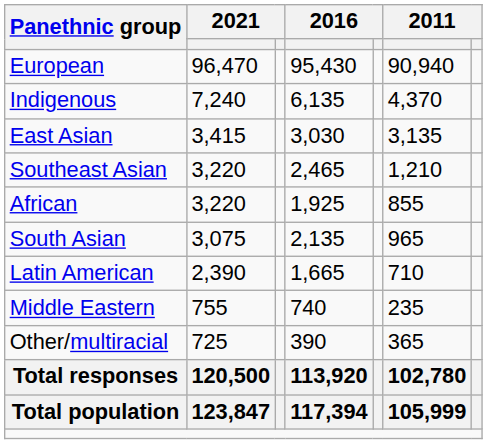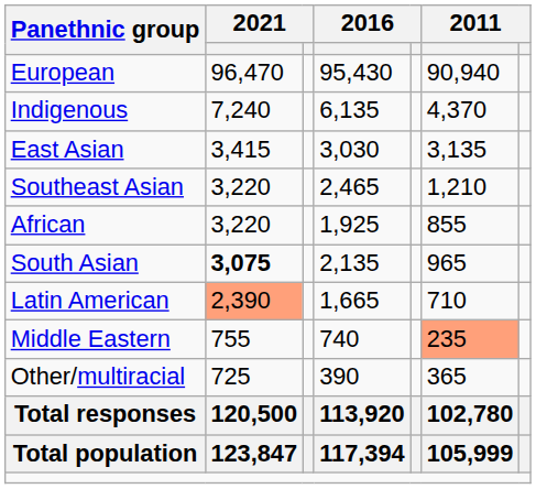South Asian | column 2: normal -> bold
Latin American | column 2: no background -> lightsalmon background
Middle Eastern | column 6: no background -> lightsalmon background
